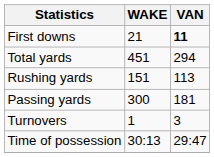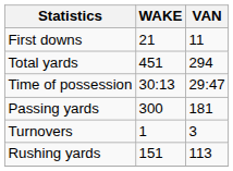First downs | VAN: bold -> normal
rows swapped: Rushing yards <-> Time of possession
